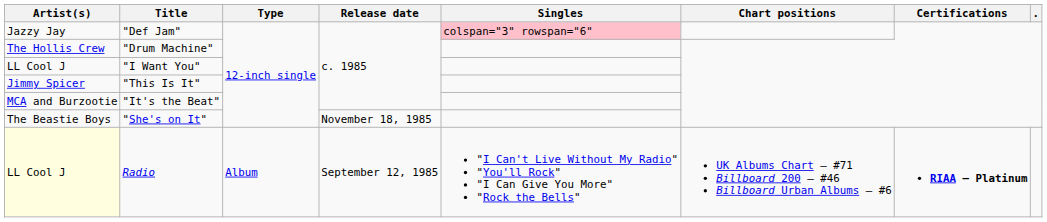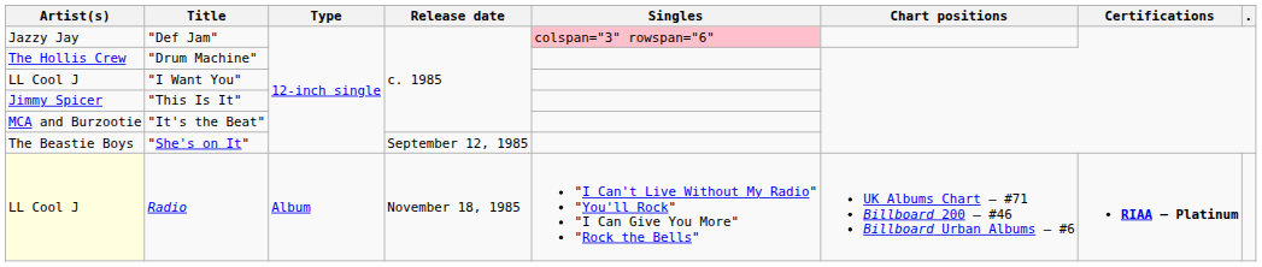"She's on It" | Release date: November 18, 1985 -> September 12, 1985
Radio | Release date: September 12, 1985 -> November 18, 1985
